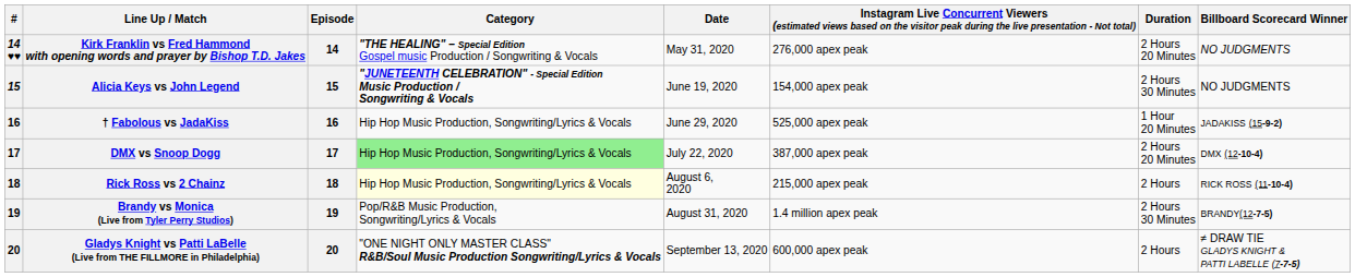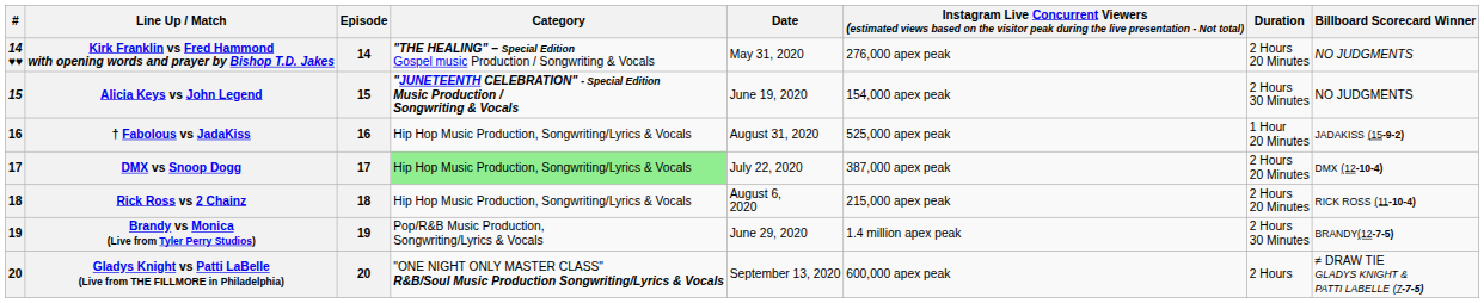† Fabolous vs JadaKiss | Date: June 29, 2020 -> August 31, 2020
Rick Ross vs 2 Chainz | Category: lightyellow background -> no background
Rick Ross vs 2 Chainz | Duration: 2 Hours -> 2 Hours 20 Minutes
Brandy vs Monica (Live from Tyler Perry Studios) | Date: August 31, 2020 -> June 29, 2020
